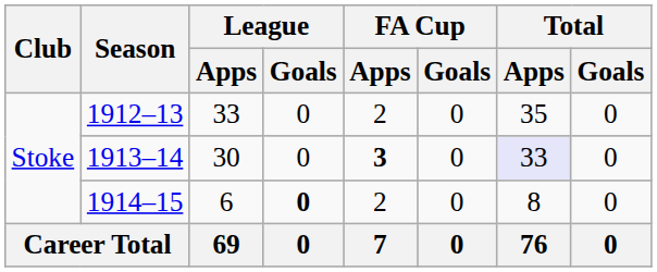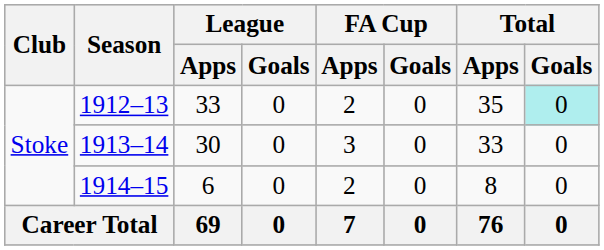1912–13 | Total / Goals: no background -> paleturquoise background
1913–14 | FA Cup / Apps: bold -> normal
1913–14 | Total / Apps: lavender background -> no background
1914–15 | League / Goals: bold -> normal
